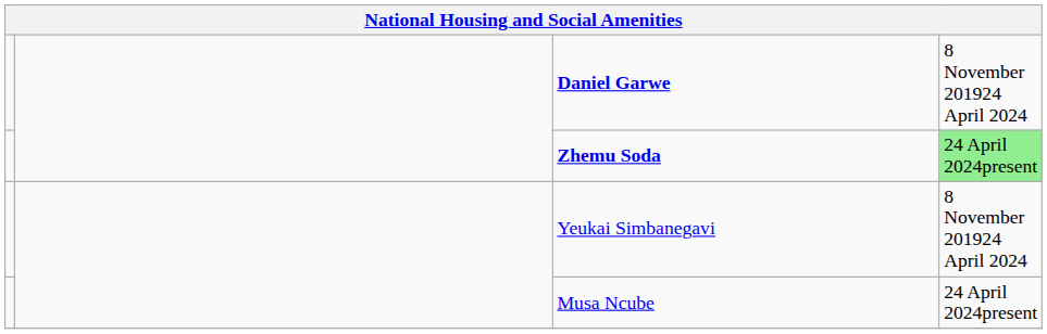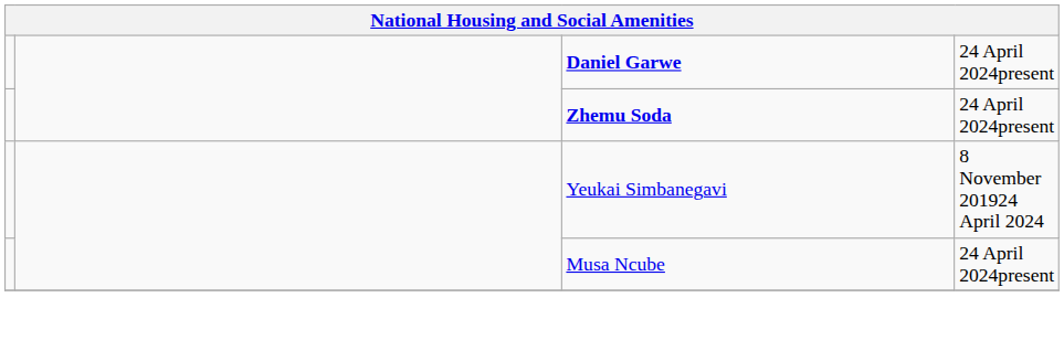Daniel Garwe | column 4: 8 November 201924 April 2024 -> 24 April 2024present
Zhemu Soda | column 4: lightgreen background -> no background
